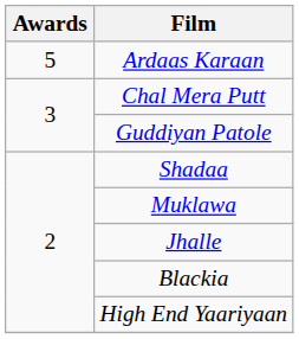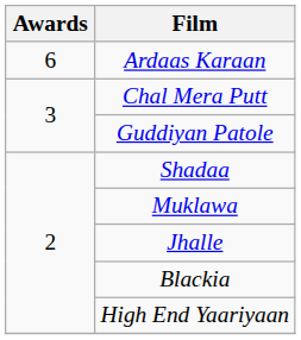Ardaas Karaan | Awards: 5 -> 6
